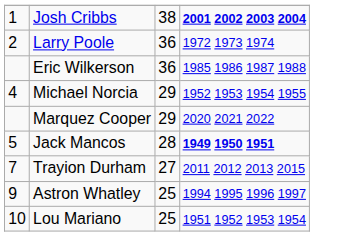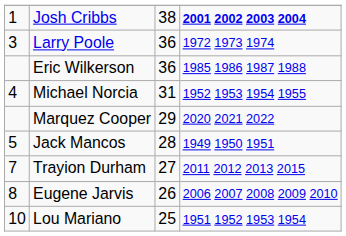Larry Poole | column 1: 2 -> 3
Michael Norcia | column 3: 29 -> 31
Jack Mancos | column 4: bold -> normal
+ row: 8 | Eugene Jarvis | 26 | 2006 2007 2008 2009 2010
- row: 9 | Astron Whatley | 25 | 1994 1995 1996 1997
